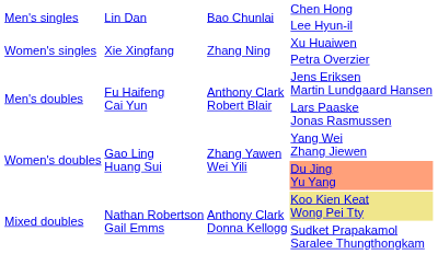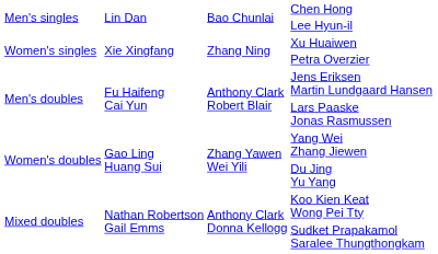Du Jing Yu Yang | column 4: lightsalmon background -> no background
Koo Kien Keat Wong Pei Tty | column 4: khaki background -> no background
